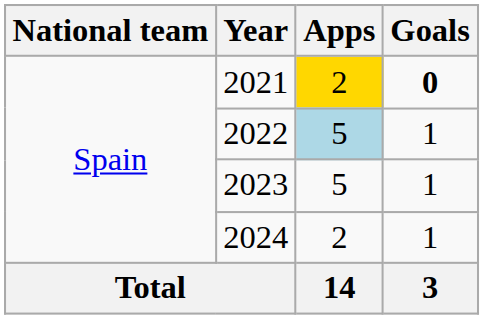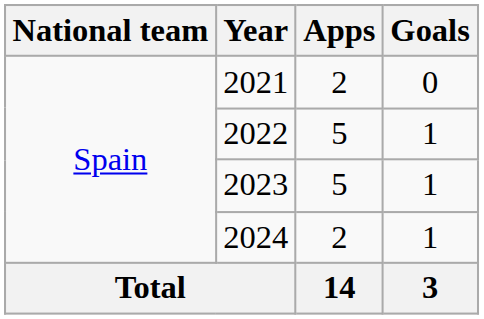2021 | Apps: gold background -> no background
2021 | Goals: bold -> normal
2022 | Apps: lightblue background -> no background
